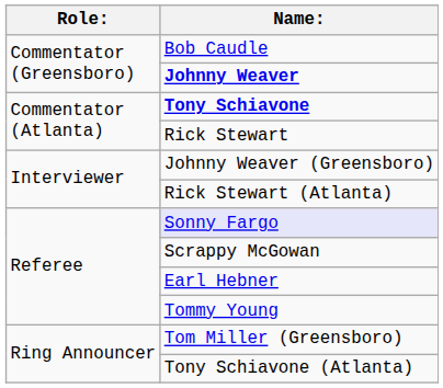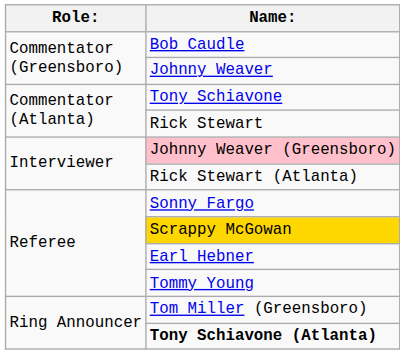Johnny Weaver | Name:: bold -> normal
Tony Schiavone | Name:: bold -> normal
Johnny Weaver (Greensboro) | Name:: no background -> pink background
Sonny Fargo | Name:: lavender background -> no background
Scrappy McGowan | Name:: no background -> gold background
Tony Schiavone (Atlanta) | Name:: normal -> bold
